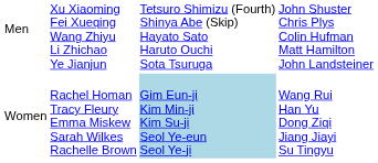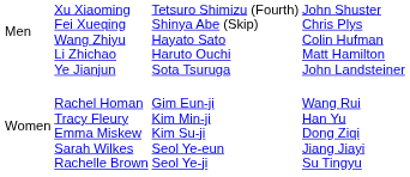Women | column 3: lightblue background -> no background
